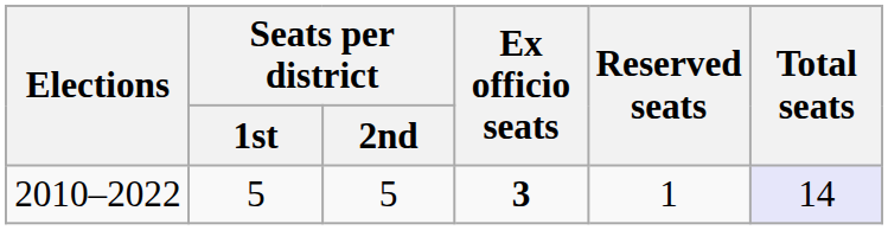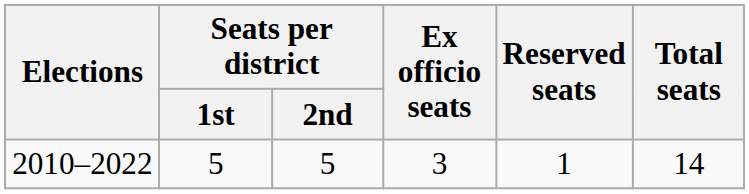2010–2022 | Ex officio seats: bold -> normal
2010–2022 | Total seats: lavender background -> no background
